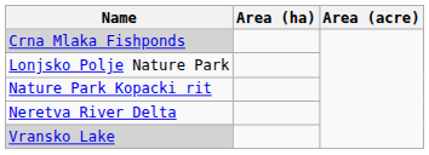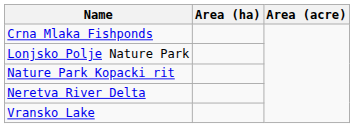Crna Mlaka Fishponds | Name: lightgrey background -> no background
Vransko Lake | Name: lightgrey background -> no background
